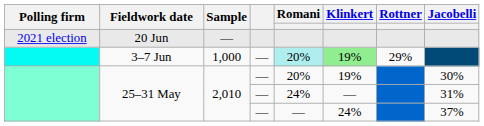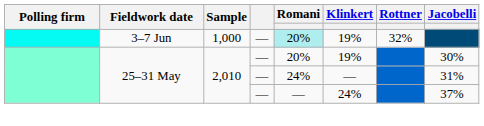- row: 2021 election | 20 Jun | —
3–7 Jun | Klinkert: lightgreen background -> no background
3–7 Jun | Rottner: 29% -> 32%
